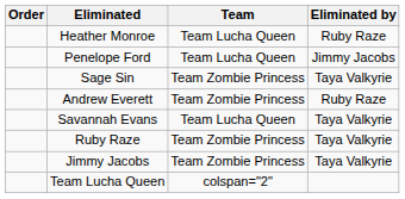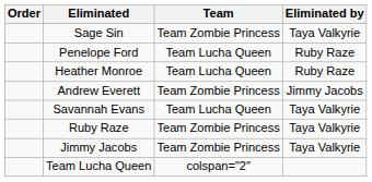rows swapped: Sage Sin <-> Heather Monroe
Penelope Ford | Eliminated by: Jimmy Jacobs -> Ruby Raze
Andrew Everett | Eliminated by: Ruby Raze -> Jimmy Jacobs
